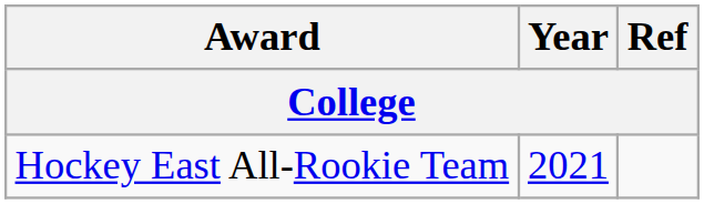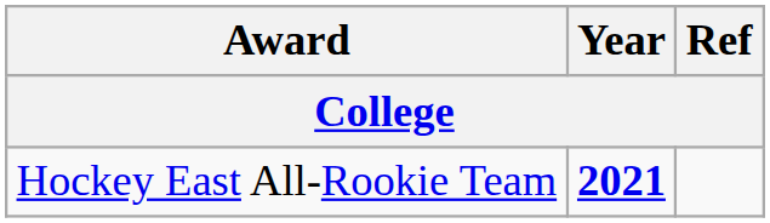row 3 | Year: normal -> bold
